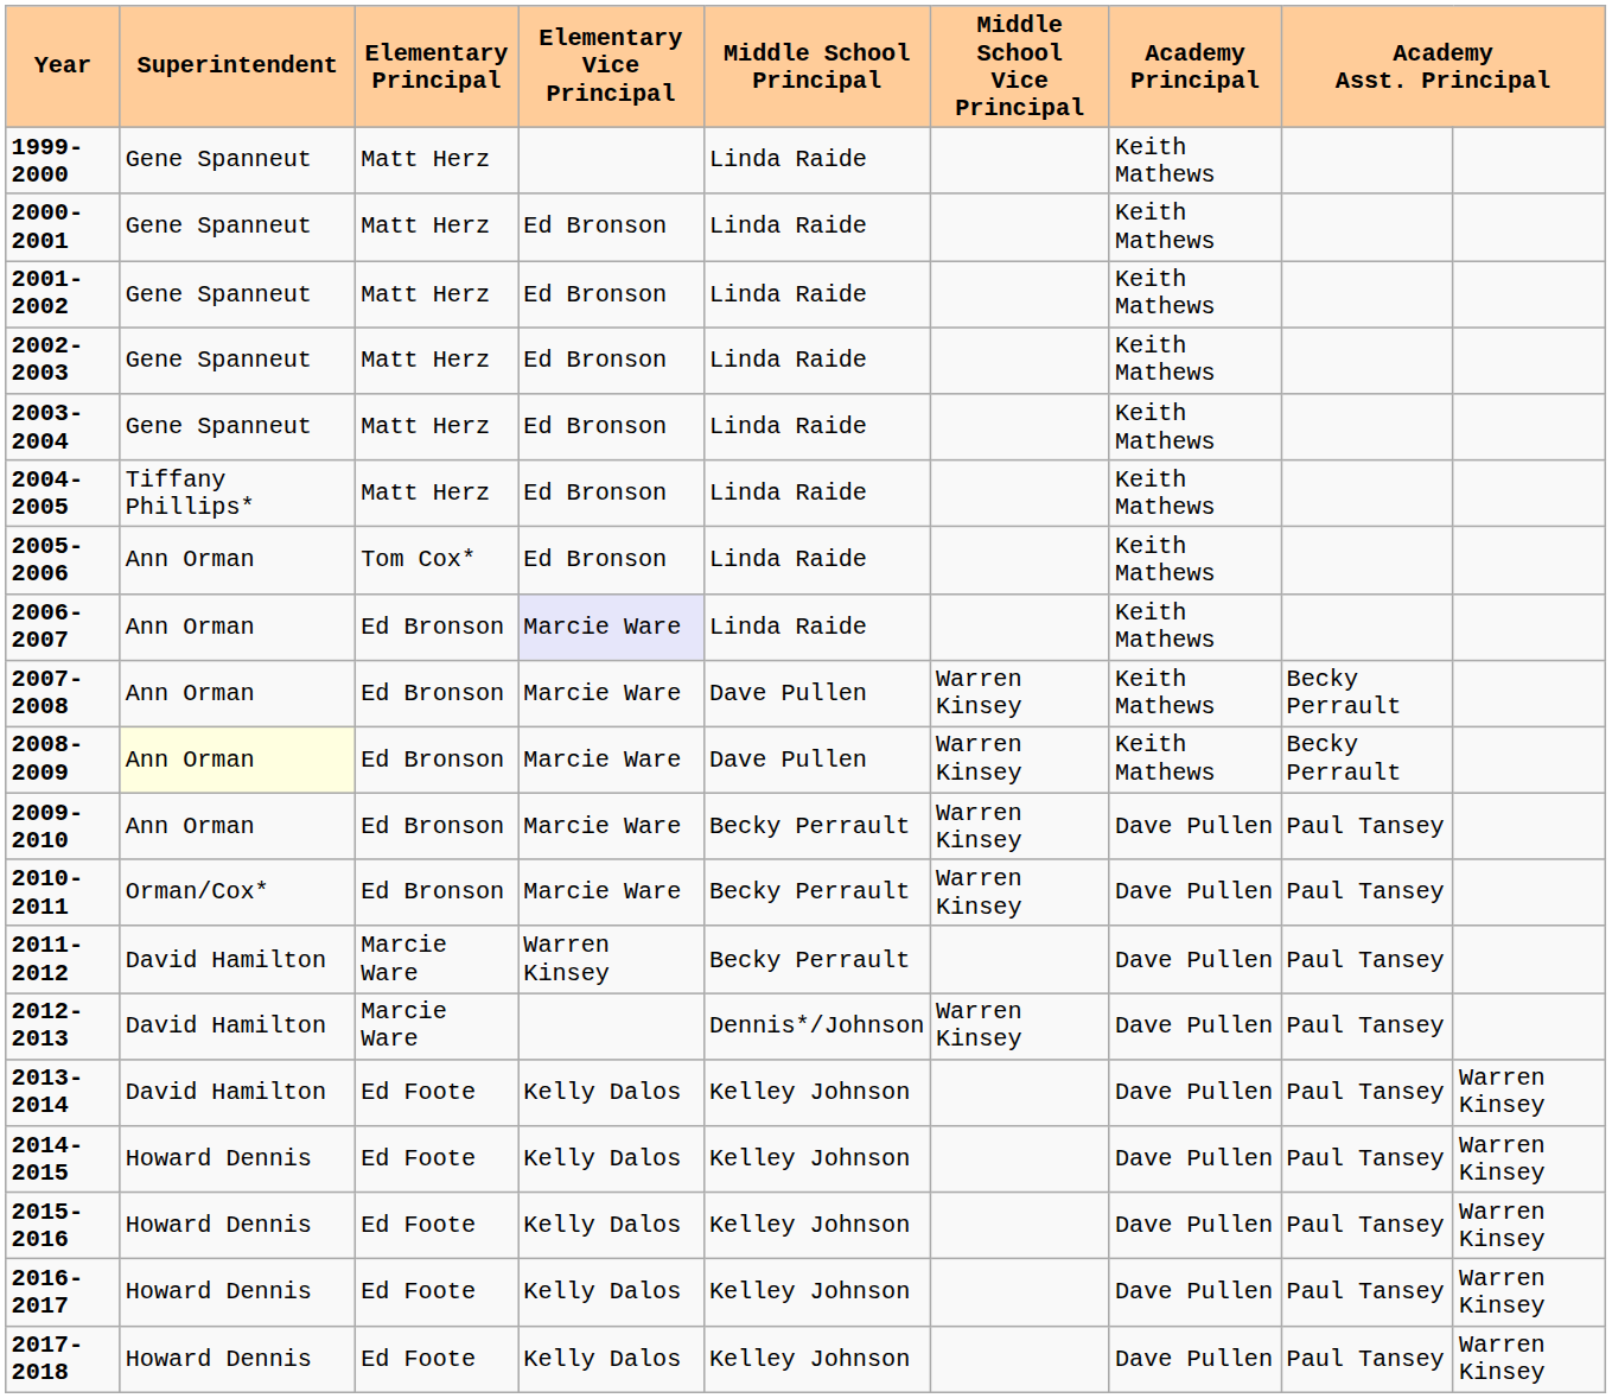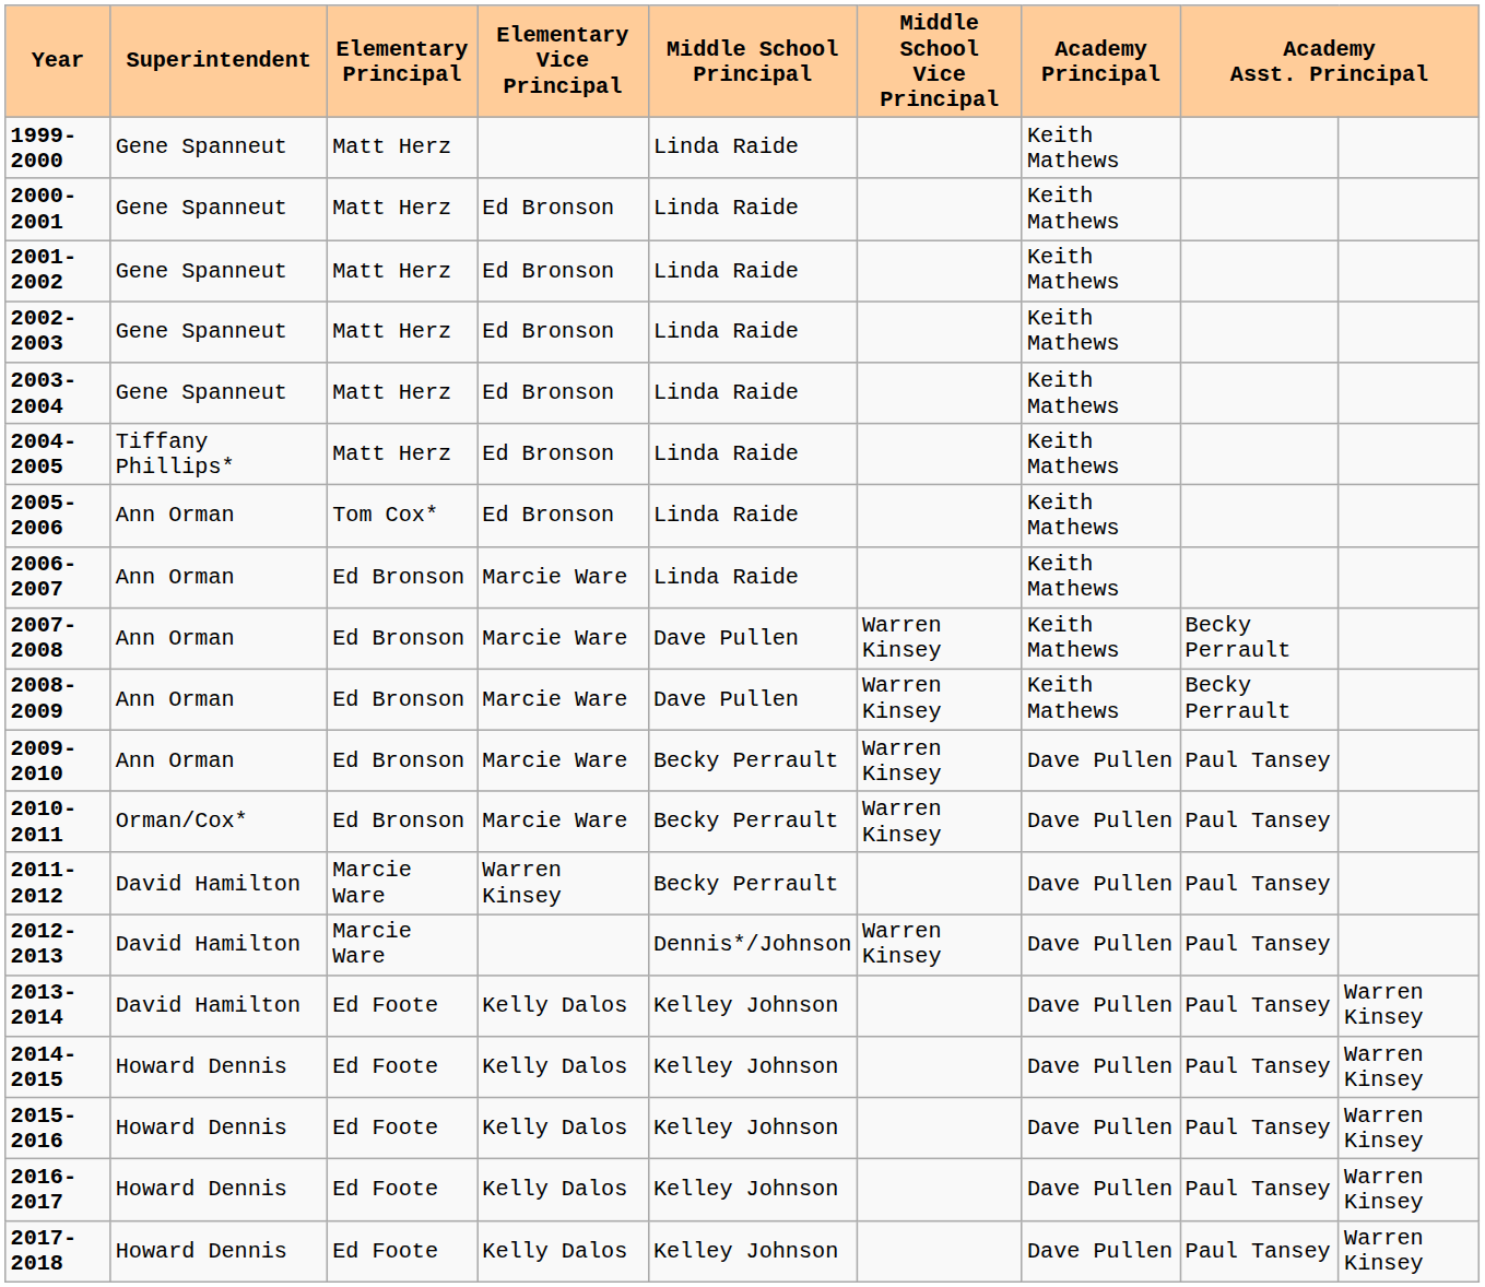2006-2007 | Elementary Vice Principal: lavender background -> no background
2008-2009 | Superintendent: lightyellow background -> no background
